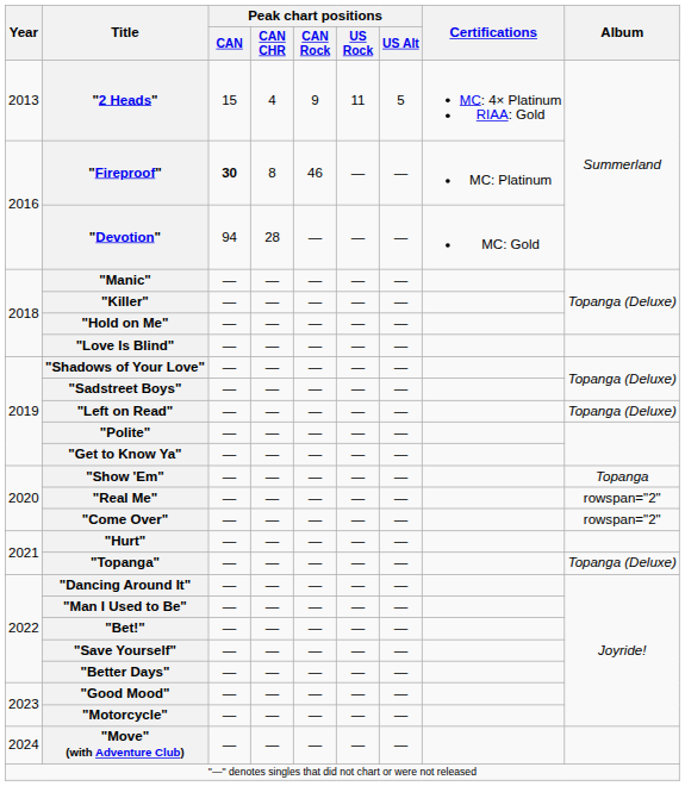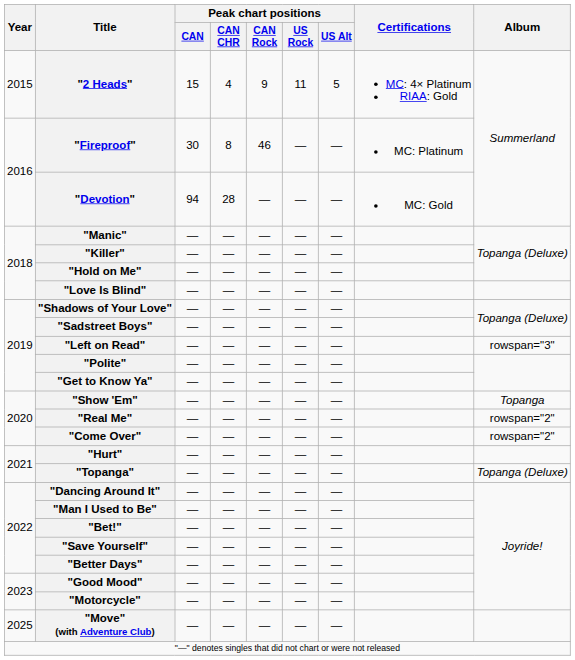"2 Heads" | Year: 2013 -> 2015
"Fireproof" | Peak chart positions / CAN: bold -> normal
"Left on Read" | Album: Topanga (Deluxe) -> rowspan="3"
"Move" (with Adventure Club) | Year: 2024 -> 2025
